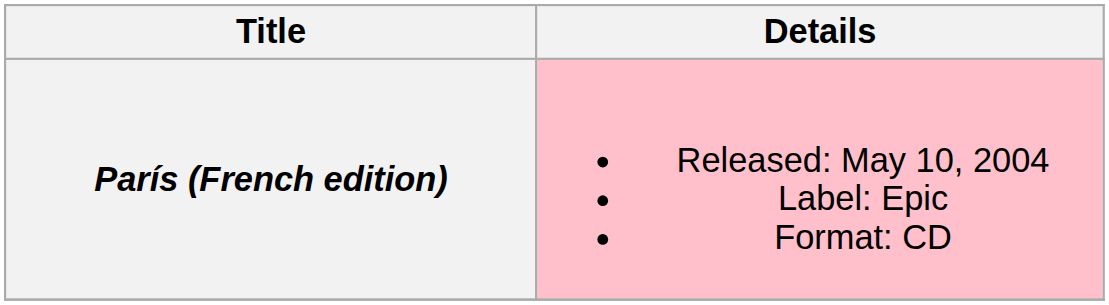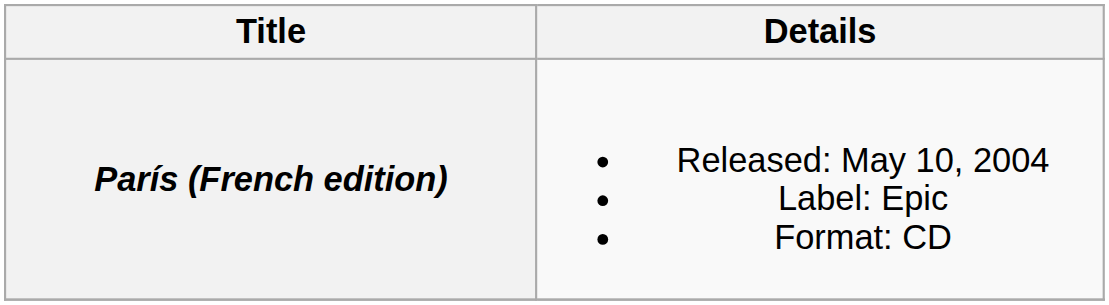París (French edition) | Details: pink background -> no background
